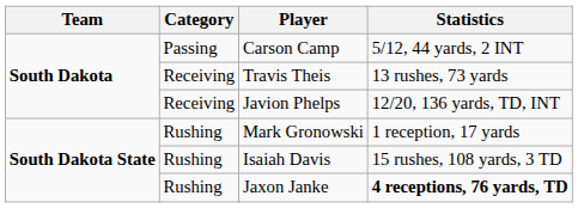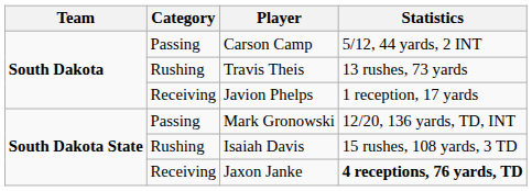Travis Theis | Category: Receiving -> Rushing
Javion Phelps | Statistics: 12/20, 136 yards, TD, INT -> 1 reception, 17 yards
Mark Gronowski | Category: Rushing -> Passing
Mark Gronowski | Statistics: 1 reception, 17 yards -> 12/20, 136 yards, TD, INT
Jaxon Janke | Category: Rushing -> Receiving
